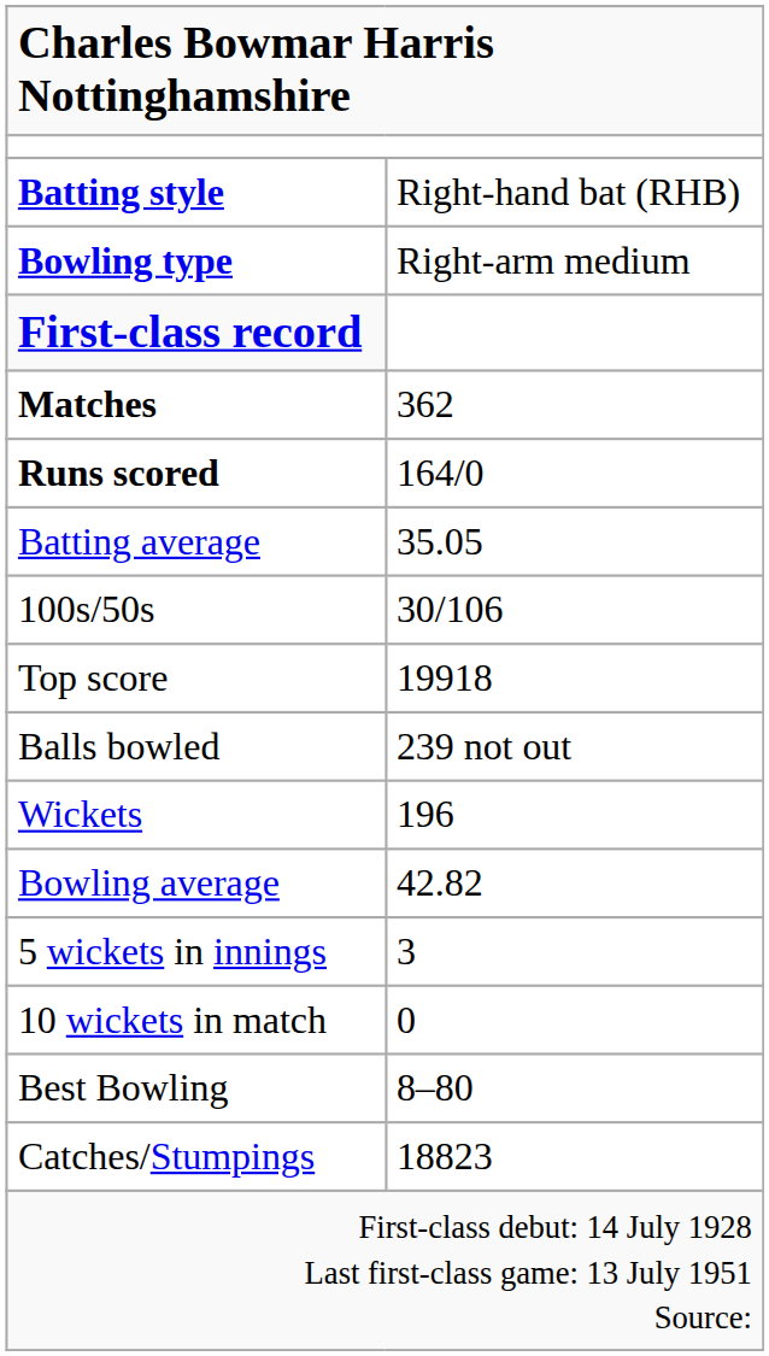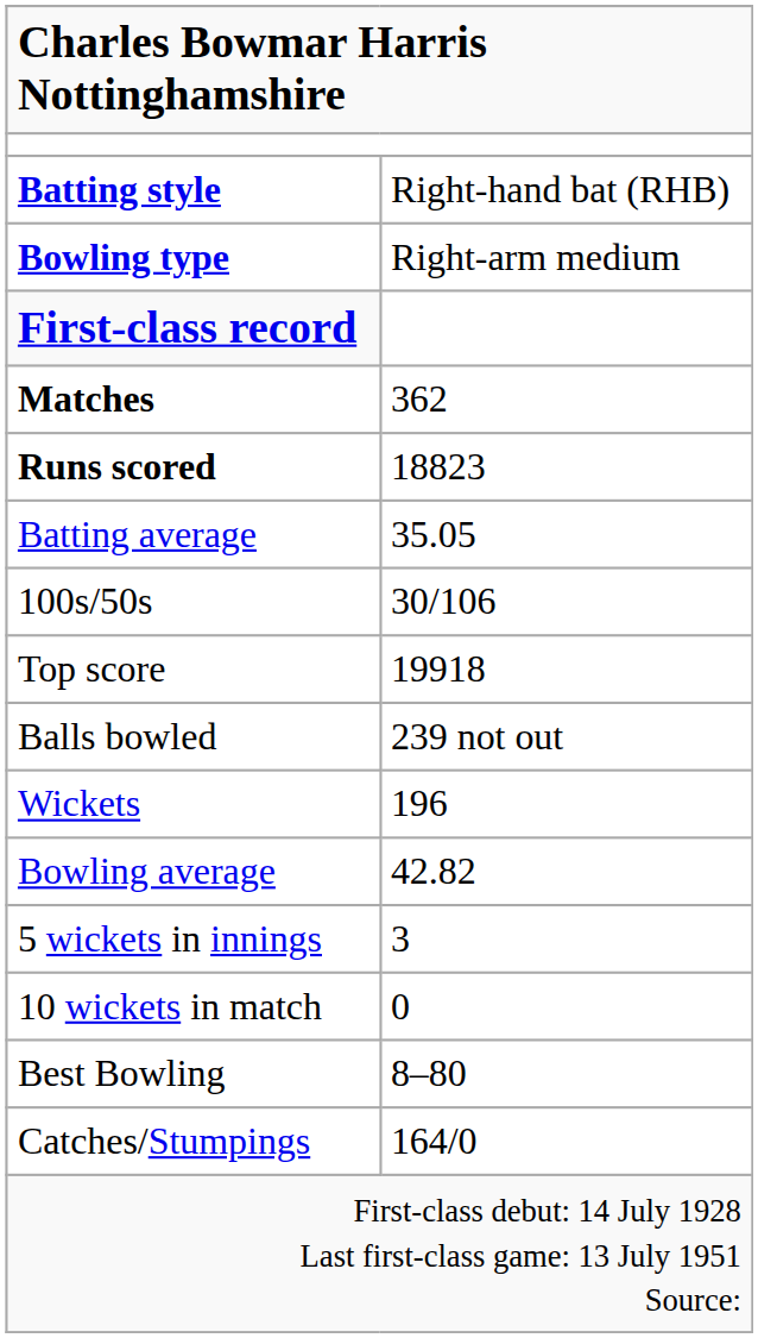Runs scored | column 2: 164/0 -> 18823
Catches/Stumpings | column 2: 18823 -> 164/0
